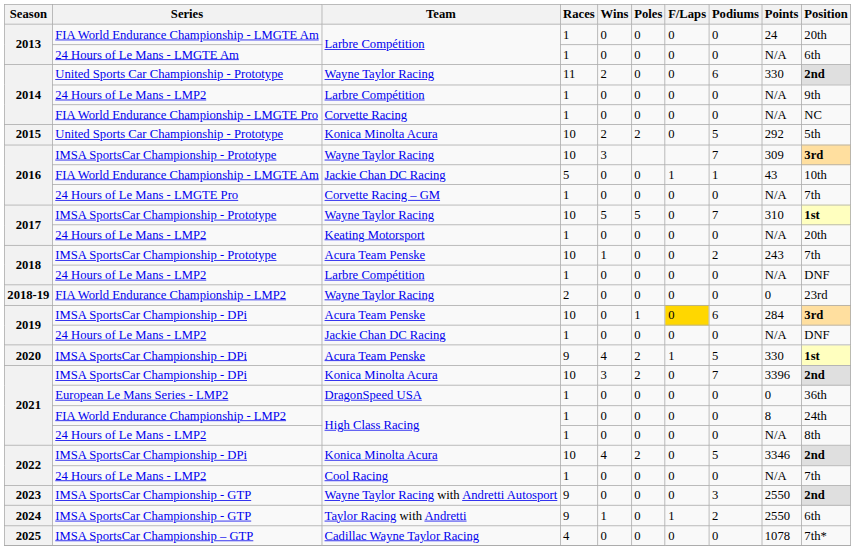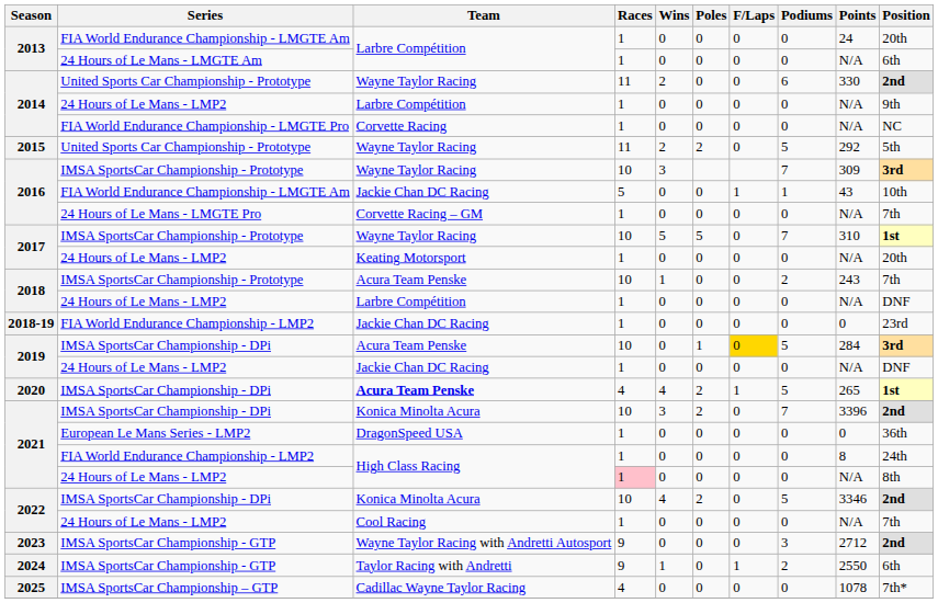2015 | Team: Konica Minolta Acura -> Wayne Taylor Racing
2015 | Races: 10 -> 11
2018-19 | Team: Wayne Taylor Racing -> Jackie Chan DC Racing
2018-19 | Races: 2 -> 1
2019 / IMSA SportsCar Championship - DPi | Podiums: 6 -> 5
2020 | Team: normal -> bold
2020 | Races: 9 -> 4
2020 | Points: 330 -> 265
2021 / 24 Hours of Le Mans - LMP2 | Races: no background -> pink background
2023 | Points: 2550 -> 2712
